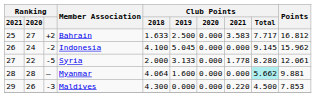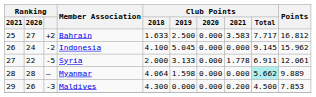Syria | Club Points / Total: 8.280 -> 6.911
Myanmar | Club Points / 2019: 1.600 -> 1.598
Myanmar | Points: 9.881 -> 9.889
Maldives | Club Points / 2021: 0.220 -> 0.200
